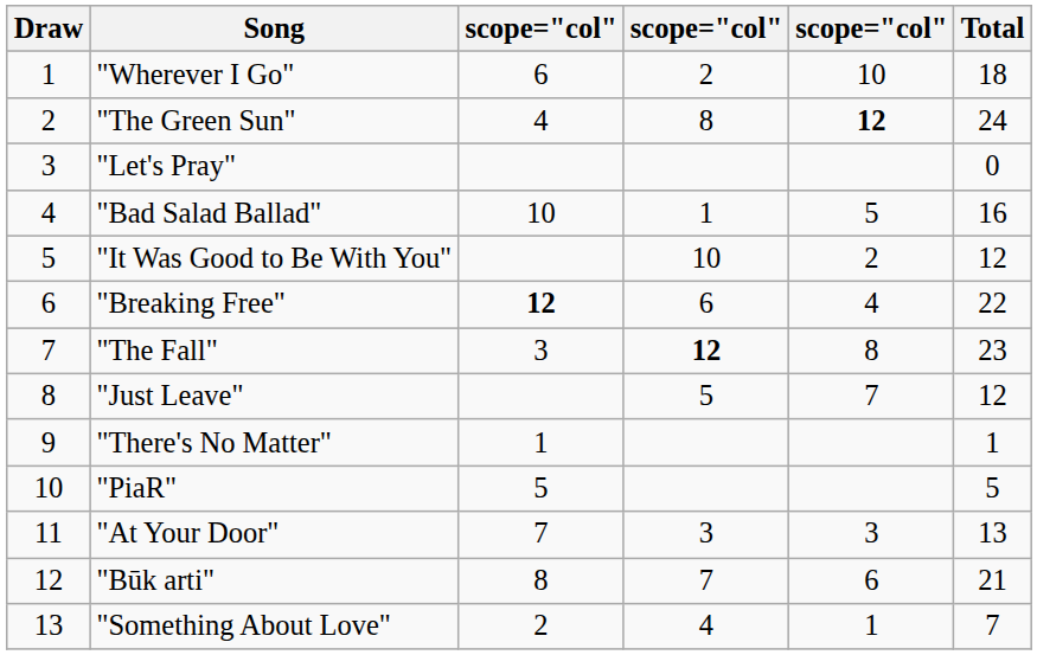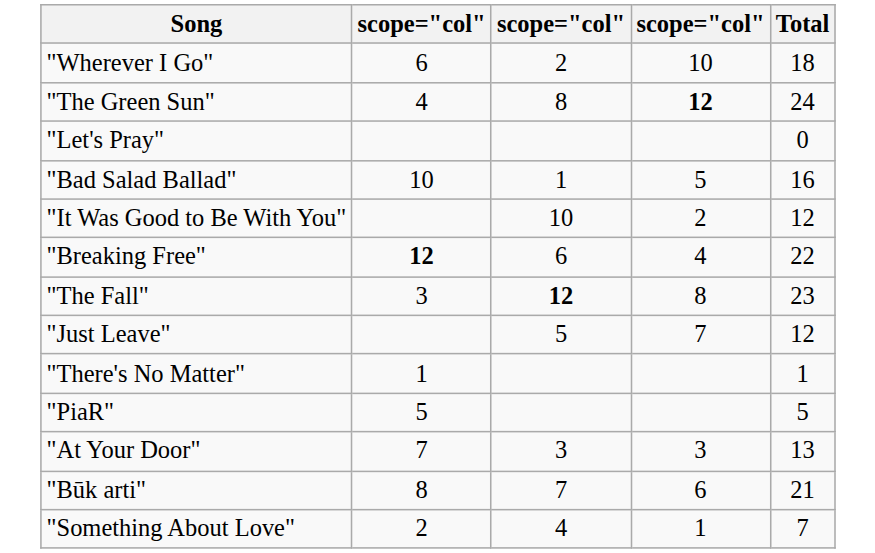- column: Draw | 1 | 2 | 3 | 4 | 5 | 6 | 7 | 8 | 9 | 10 | 11 | 12 | 13
